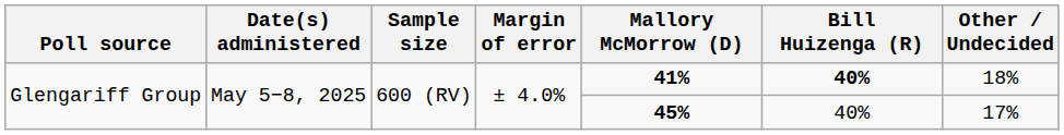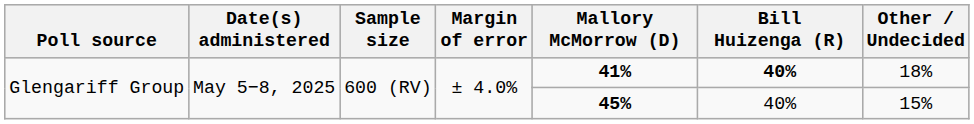row 3 | Other / Undecided: 17% -> 15%
